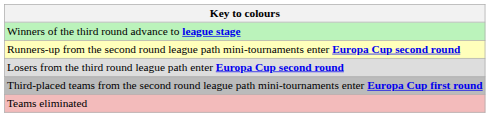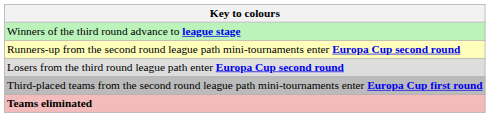row 6 | column 1: normal -> bold
